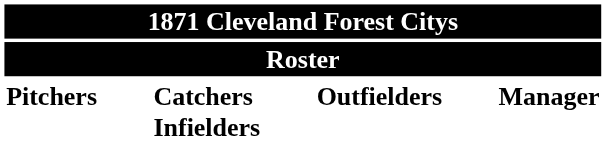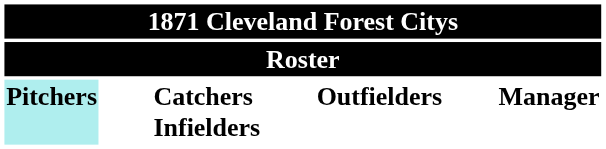Pitchers | column 1: no background -> paleturquoise background
